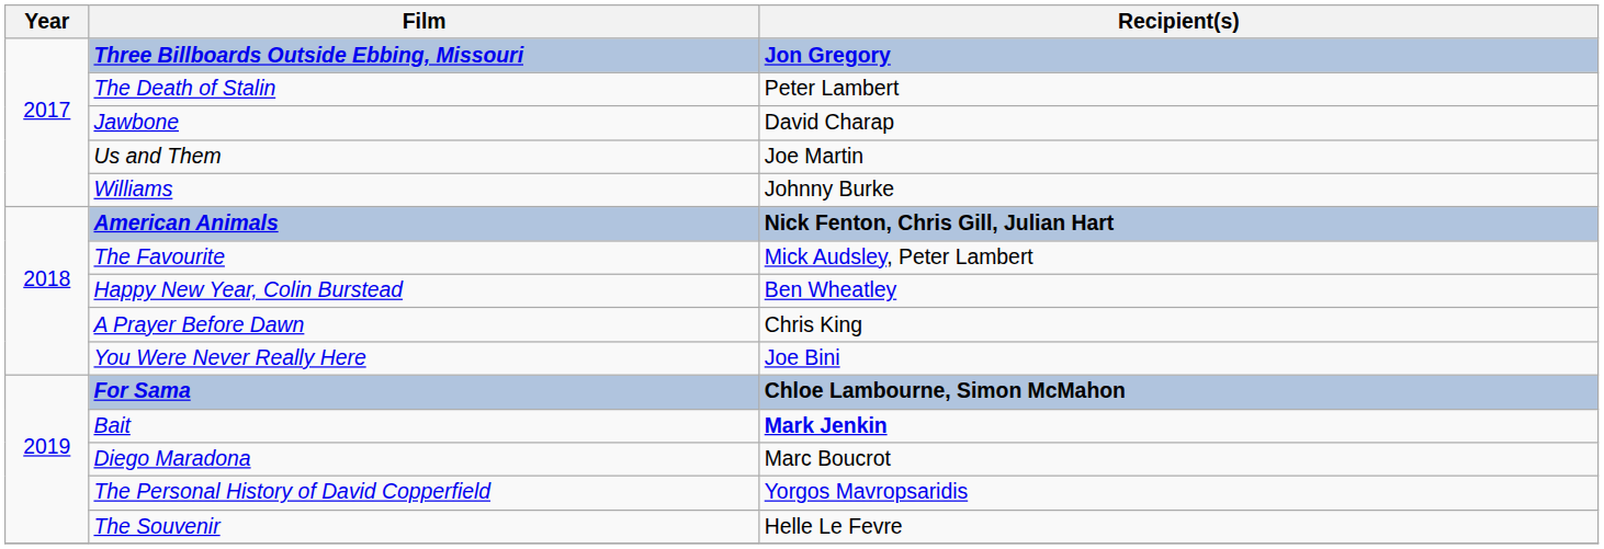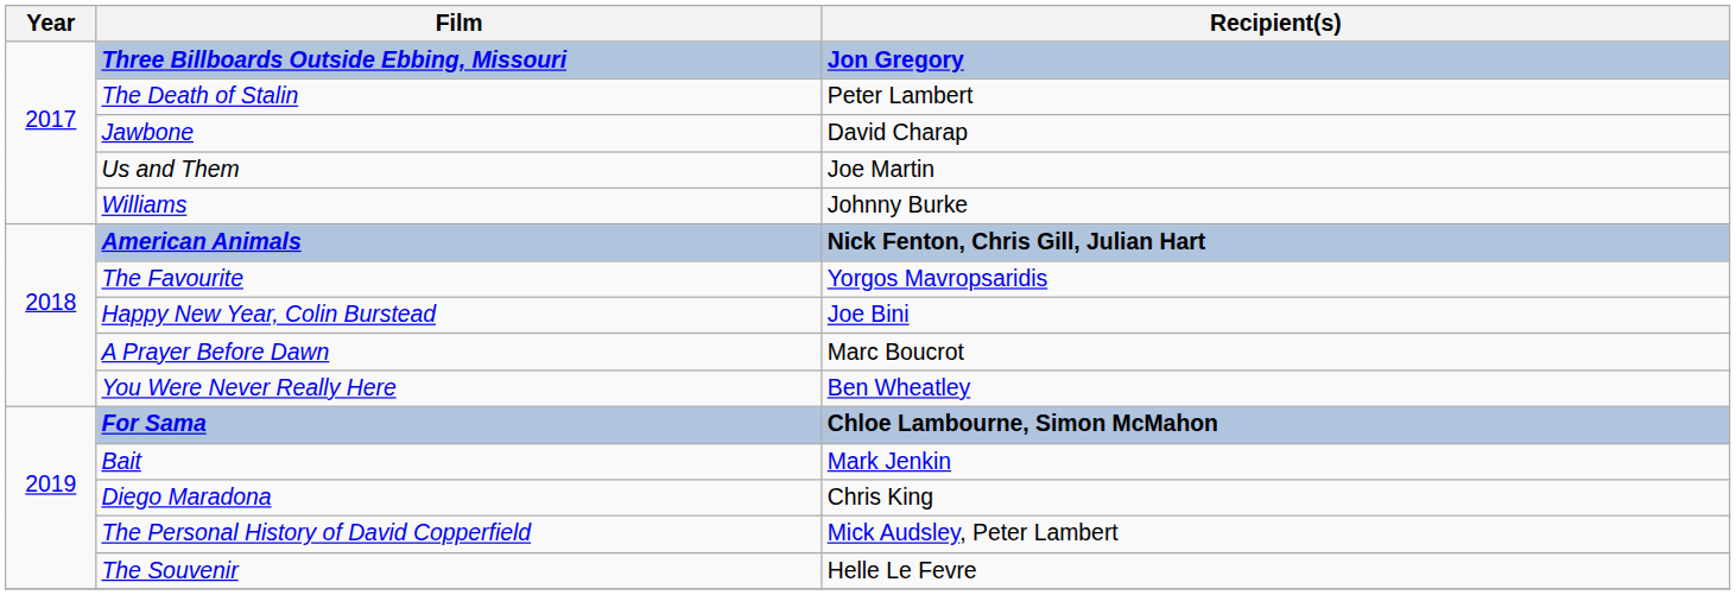The Favourite | Recipient(s): Mick Audsley, Peter Lambert -> Yorgos Mavropsaridis
Happy New Year, Colin Burstead | Recipient(s): Ben Wheatley -> Joe Bini
A Prayer Before Dawn | Recipient(s): Chris King -> Marc Boucrot
You Were Never Really Here | Recipient(s): Joe Bini -> Ben Wheatley
Bait | Recipient(s): bold -> normal
Diego Maradona | Recipient(s): Marc Boucrot -> Chris King
The Personal History of David Copperfield | Recipient(s): Yorgos Mavropsaridis -> Mick Audsley, Peter Lambert
